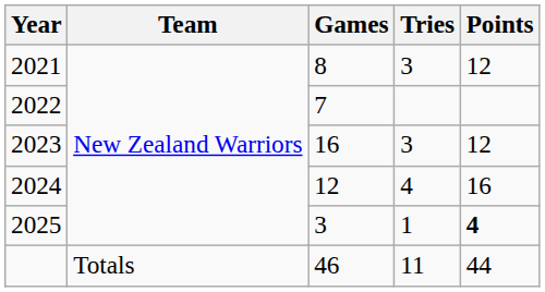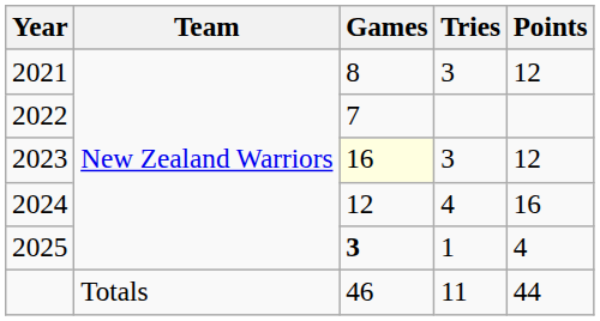2023 | Games: no background -> lightyellow background
2025 | Games: normal -> bold
2025 | Points: bold -> normal
